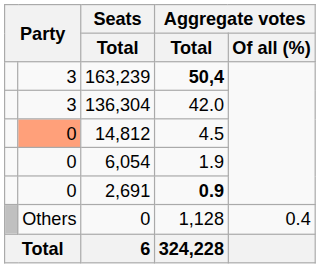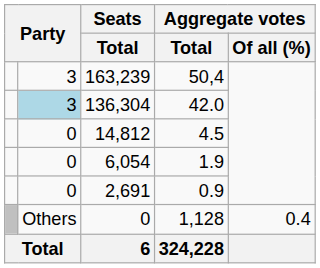163,239 | Aggregate votes / Total: bold -> normal
136,304 | column 2: no background -> lightblue background
14,812 | column 2: lightsalmon background -> no background
2,691 | Aggregate votes / Total: bold -> normal
